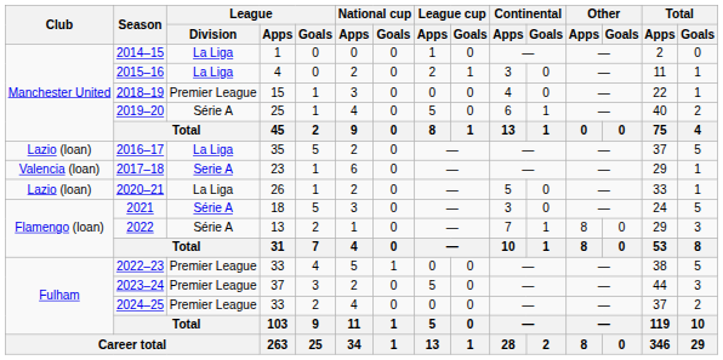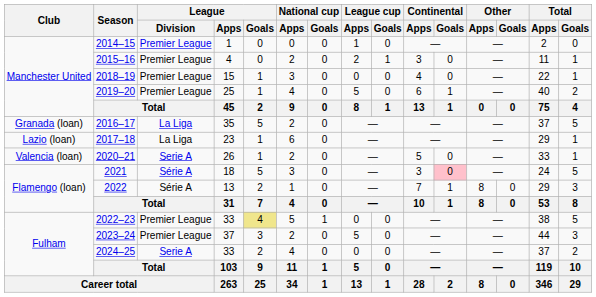2014–15 | League / Division: La Liga -> Premier League
2015–16 | League / Division: La Liga -> Premier League
2019–20 | League / Division: Série A -> Premier League
2016–17 | Club: Lazio (loan) -> Granada (loan)
2017–18 | Club: Valencia (loan) -> Lazio (loan)
2017–18 | League / Division: Serie A -> La Liga
2020–21 | Club: Lazio (loan) -> Valencia (loan)
2020–21 | League / Division: La Liga -> Serie A
2021 | Continental / Goals: no background -> pink background
2022–23 | League / Goals: no background -> khaki background
2024–25 | League / Division: Premier League -> Serie A
